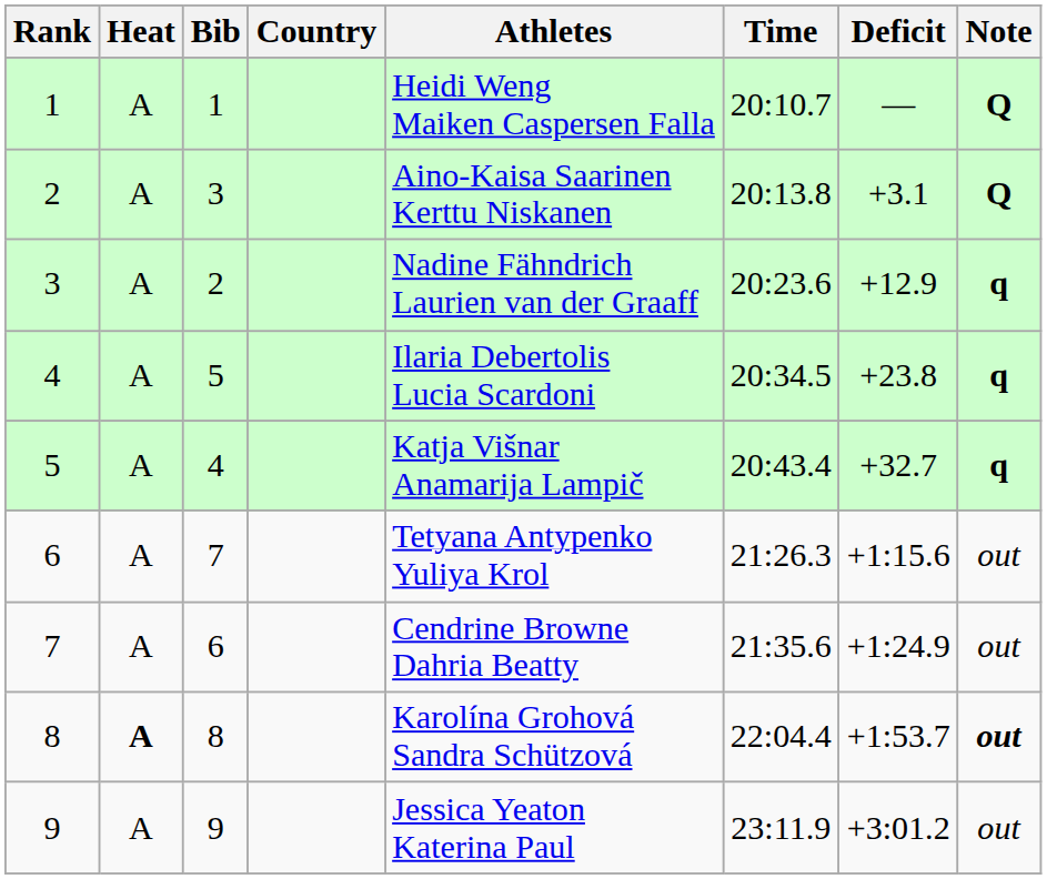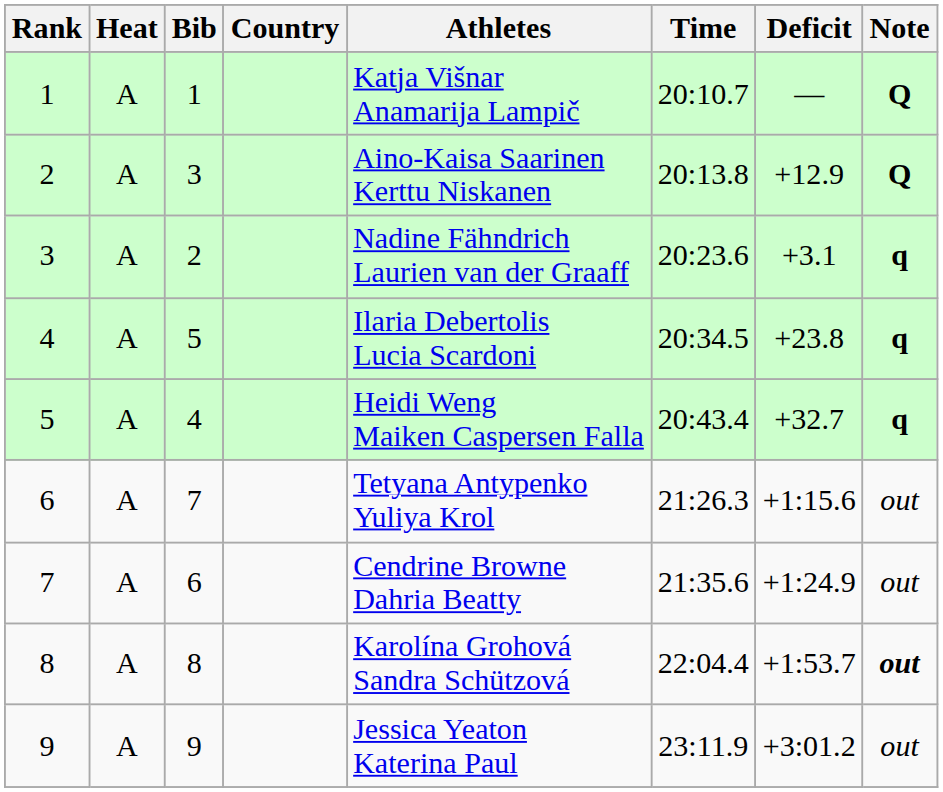row 2 | Athletes: Heidi Weng Maiken Caspersen Falla -> Katja Višnar Anamarija Lampič
row 3 | Deficit: +3.1 -> +12.9
row 4 | Deficit: +12.9 -> +3.1
row 6 | Athletes: Katja Višnar Anamarija Lampič -> Heidi Weng Maiken Caspersen Falla
row 9 | Heat: bold -> normal
